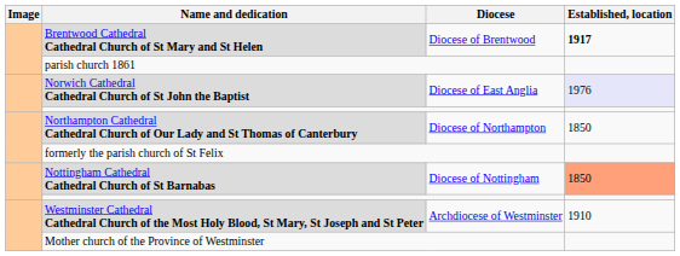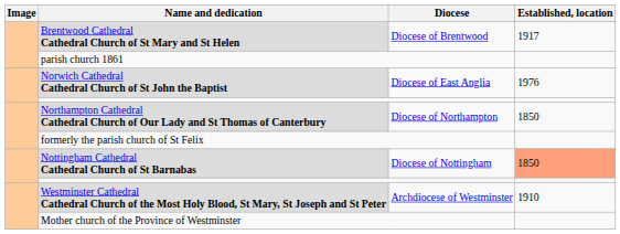Brentwood Cathedral Cathedral Church of St Mary and St Helen | Established, location: bold -> normal
Norwich Cathedral Cathedral Church of St John the Baptist | Established, location: lavender background -> no background
